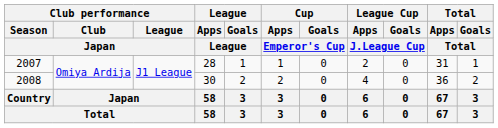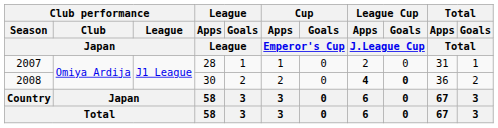2008 | League Cup / Apps / J.League Cup: normal -> bold
2008 | League Cup / Goals / J.League Cup: normal -> bold
